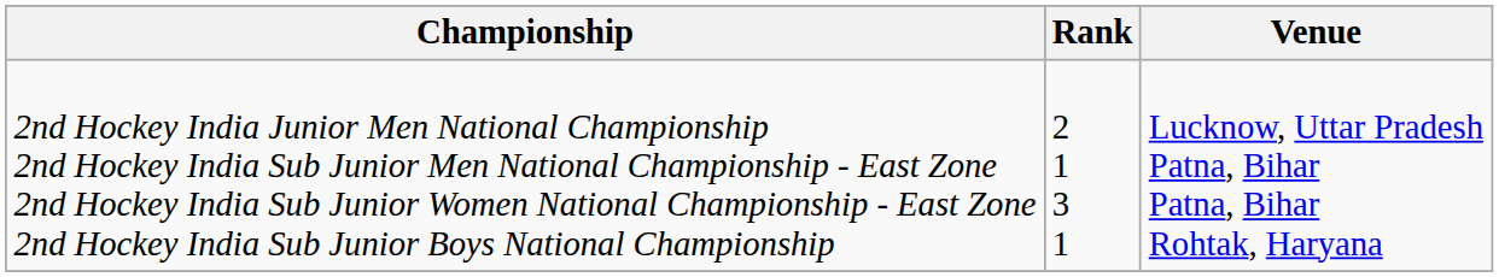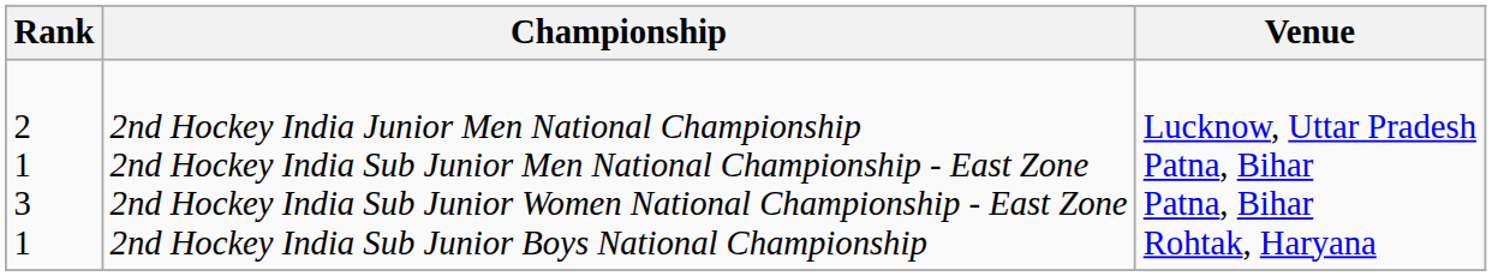columns swapped: Championship <-> Rank
